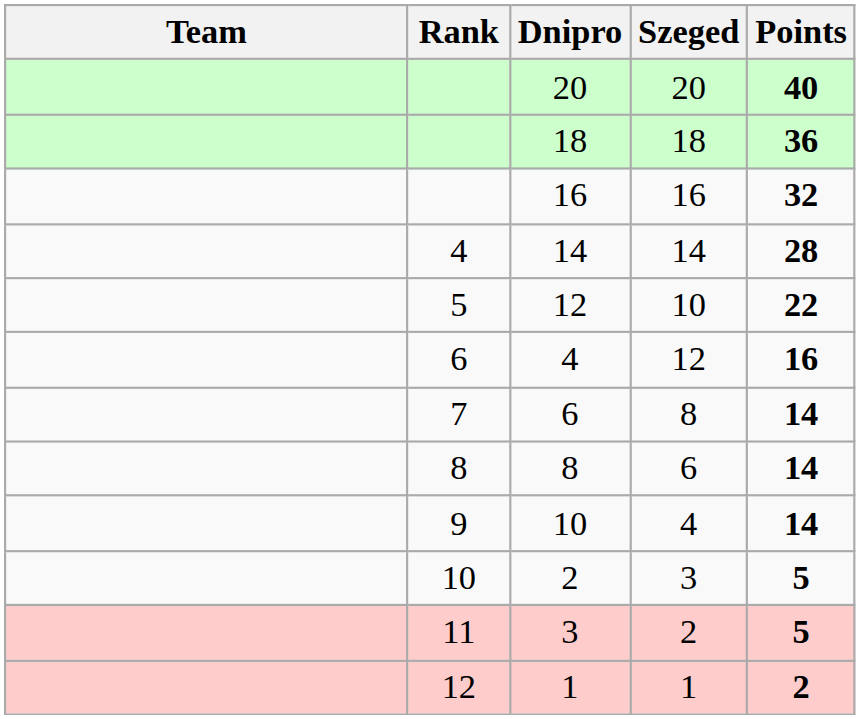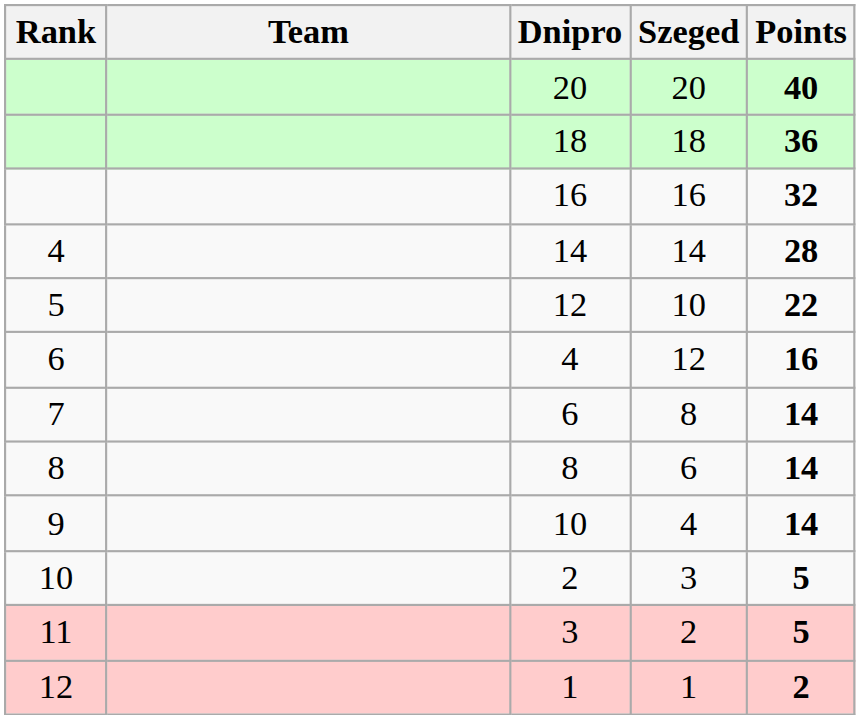columns swapped: Rank <-> Team
